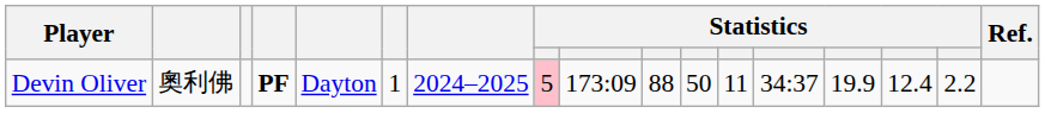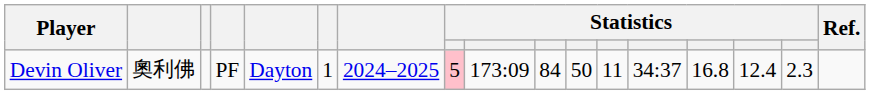Devin Oliver | column 4: bold -> normal
Devin Oliver | column 10: 88 -> 84
Devin Oliver | column 14: 19.9 -> 16.8
Devin Oliver | column 16: 2.2 -> 2.3
